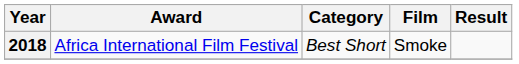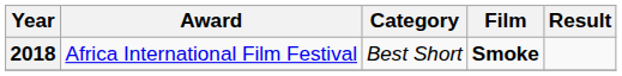2018 | Film: normal -> bold
